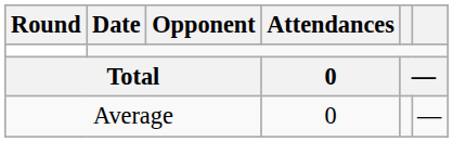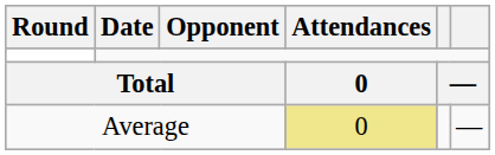row 4 | Attendances: no background -> khaki background
